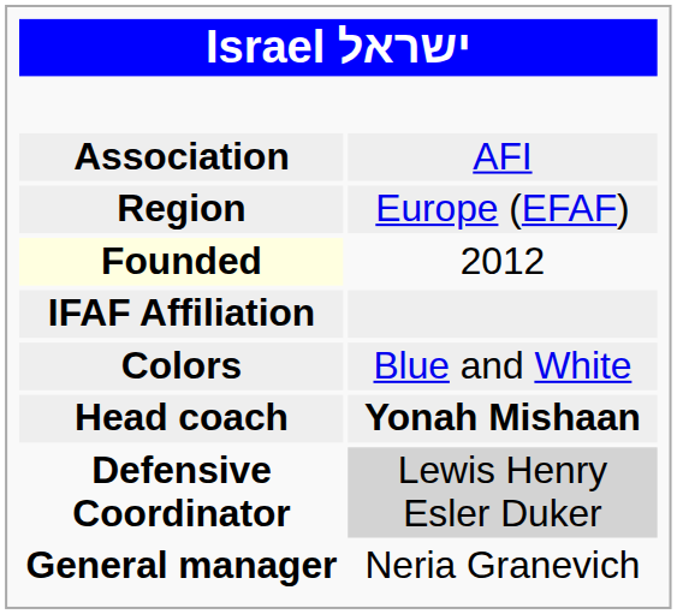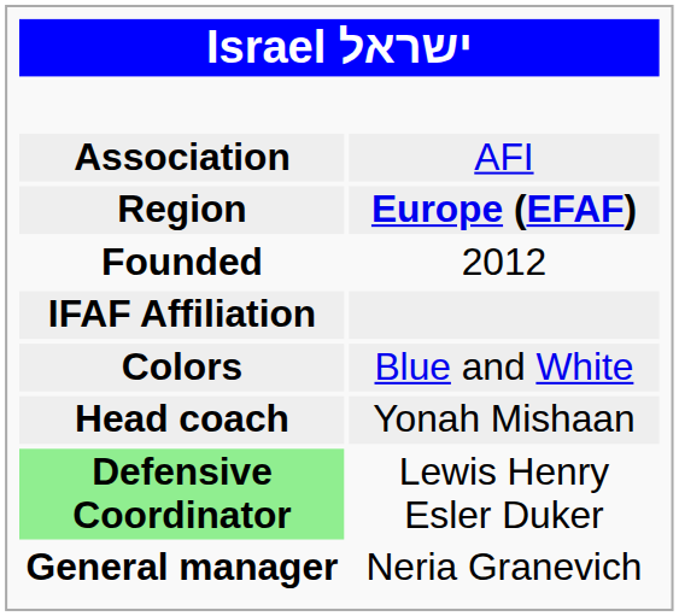Region | column 2: normal -> bold
Founded | column 1: lightyellow background -> no background
Head coach | column 2: bold -> normal
Defensive Coordinator | column 1: no background -> lightgreen background
Defensive Coordinator | column 2: lightgrey background -> no background
